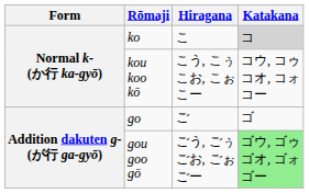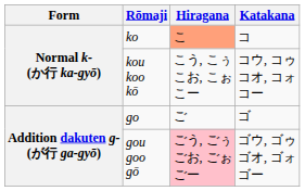ko | Hiragana: no background -> lightsalmon background
ko | Katakana: lightgrey background -> no background
gou goo gō | Hiragana: no background -> pink background
gou goo gō | Katakana: lightgreen background -> no background
